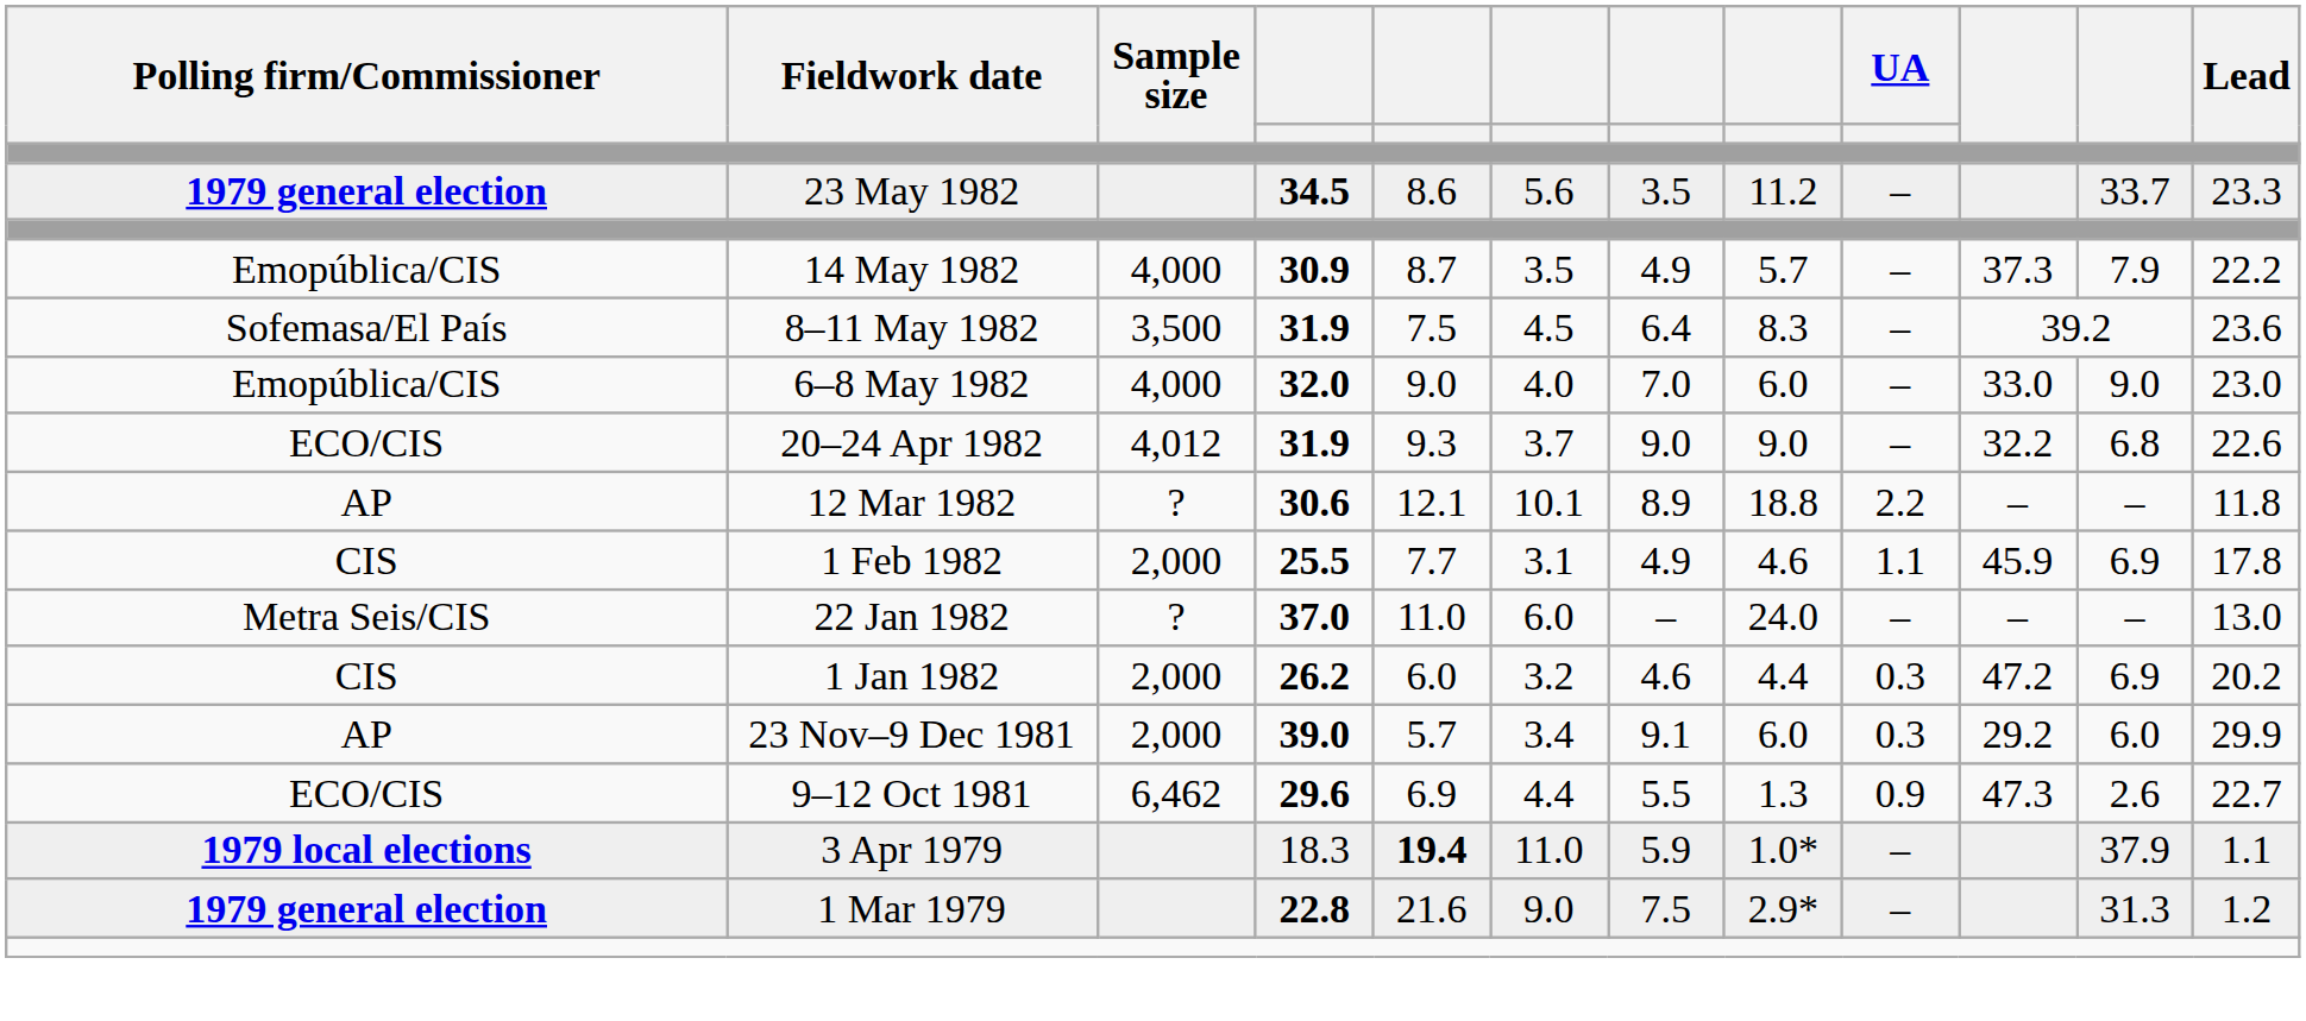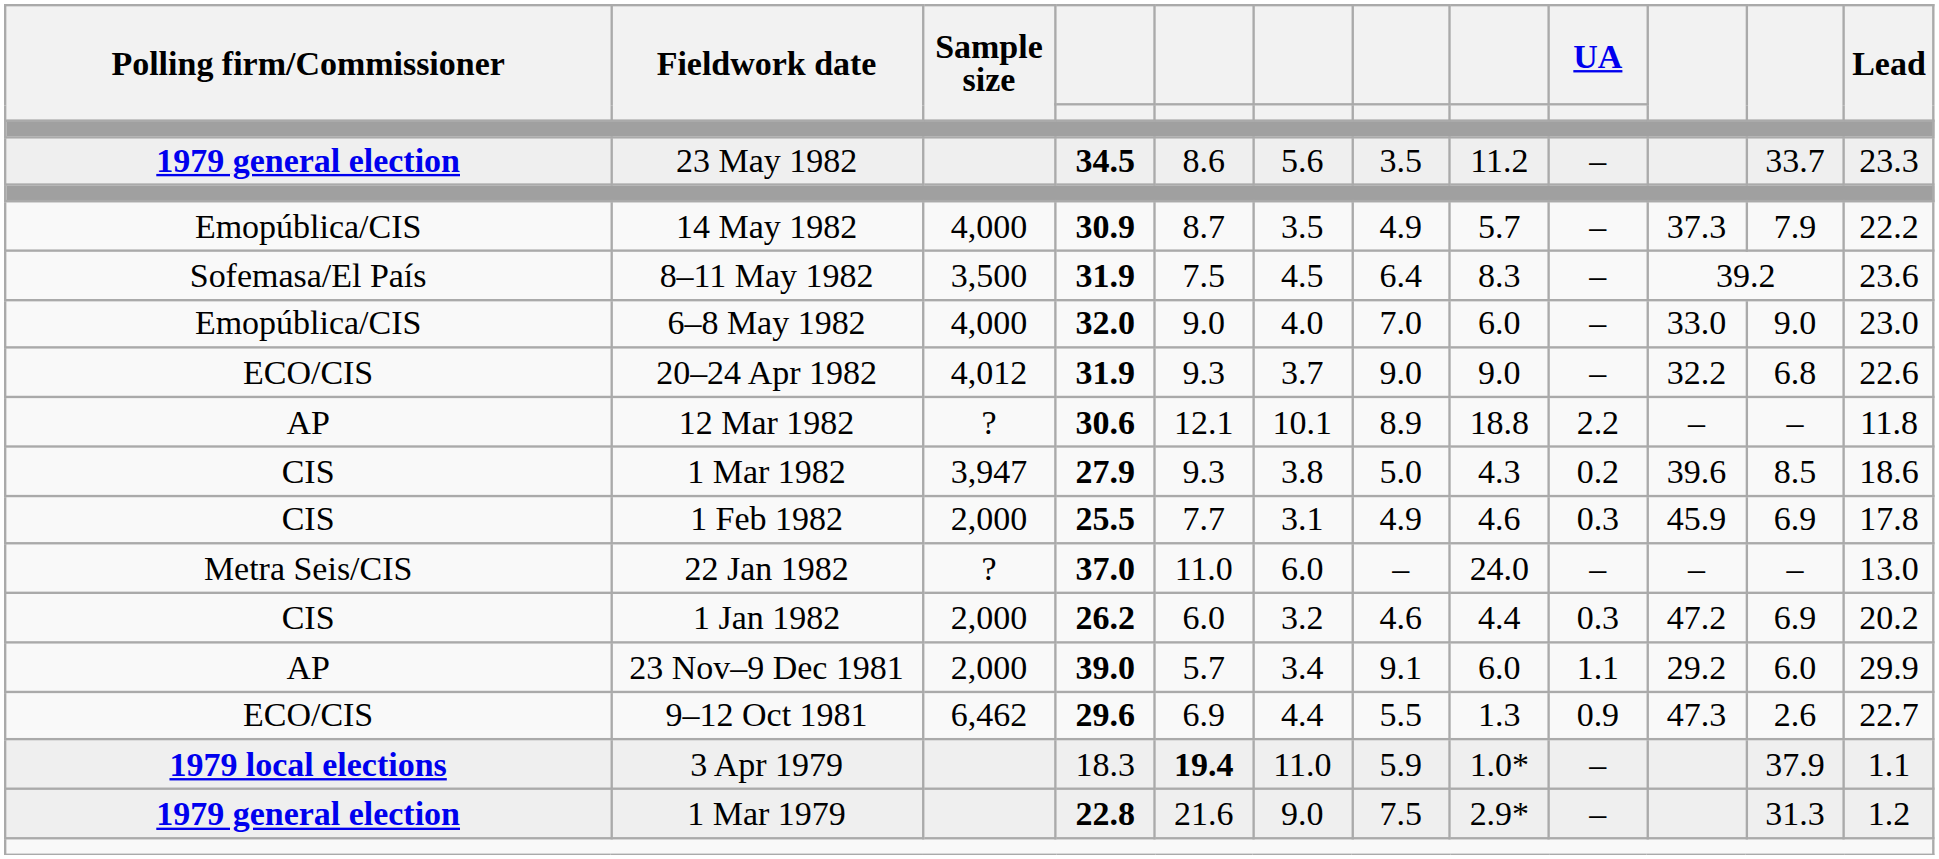+ row: CIS | 1 Mar 1982 | 3,947 | 27.9 | 9.3 | 3.8 | 5.0 | 4.3 | 0.2 | 39.6 | 8.5 | 18.6
1 Feb 1982 | UA: 1.1 -> 0.3
23 Nov–9 Dec 1981 | UA: 0.3 -> 1.1
